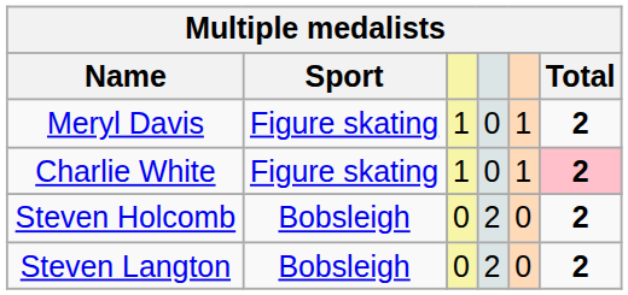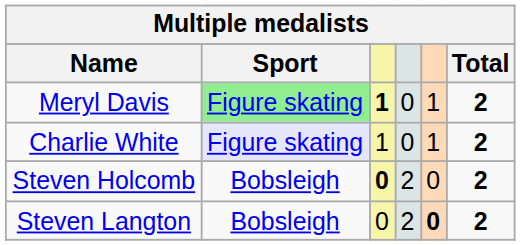Meryl Davis | Sport: no background -> lightgreen background
Meryl Davis | column 3: normal -> bold
Charlie White | Sport: no background -> lavender background
Charlie White | Total: pink background -> no background
Steven Holcomb | column 3: normal -> bold
Steven Langton | column 5: normal -> bold
